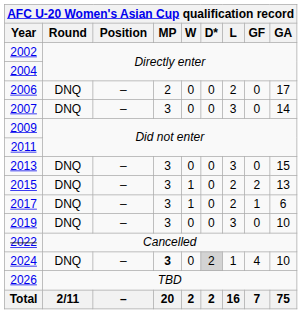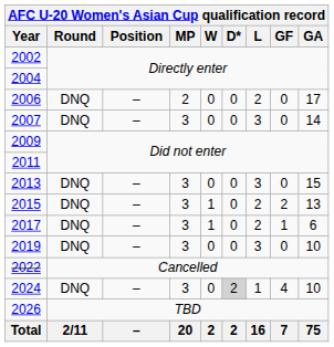2024 | MP: bold -> normal
